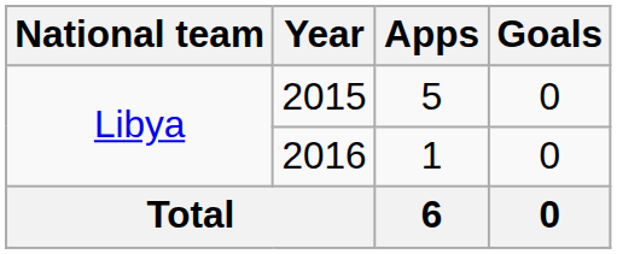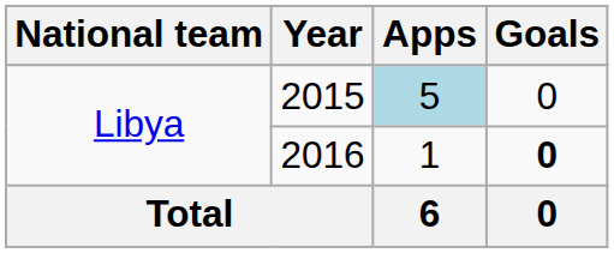2015 | Apps: no background -> lightblue background
2016 | Goals: normal -> bold
